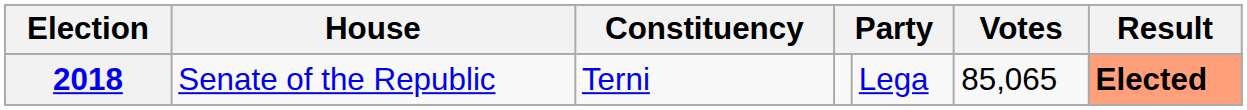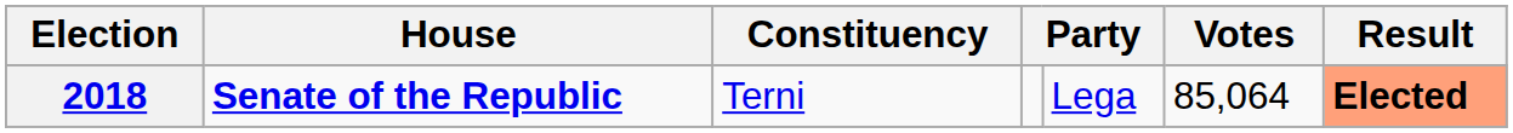2018 | House: normal -> bold
2018 | Votes: 85,065 -> 85,064
